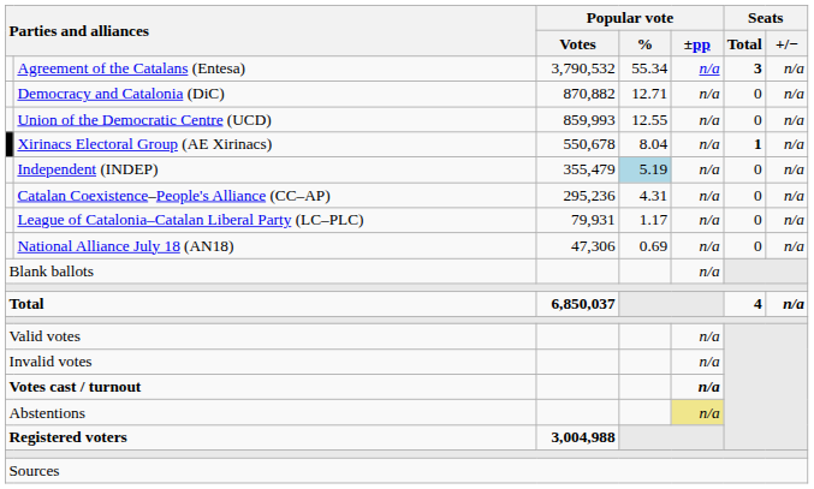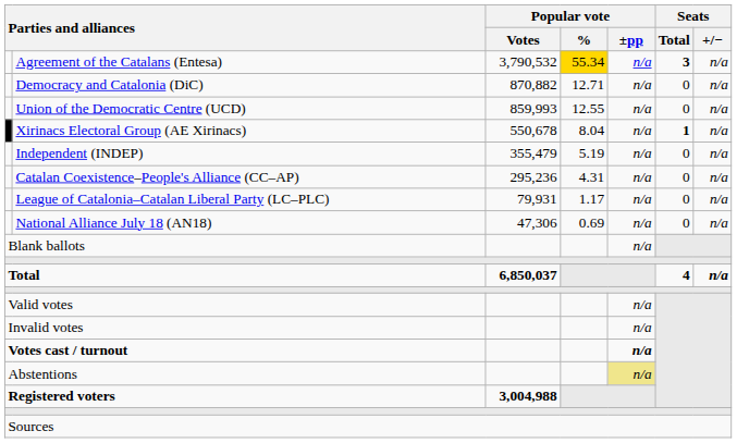Agreement of the Catalans (Entesa) | Popular vote / %: no background -> gold background
Independent (INDEP) | Popular vote / %: lightblue background -> no background
